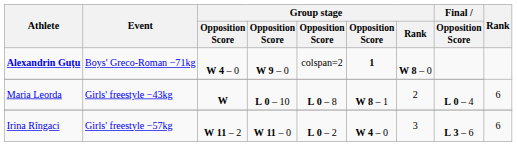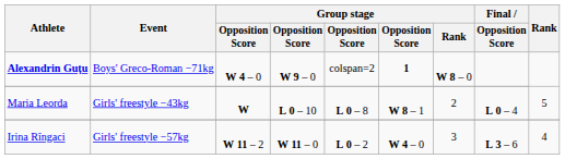Maria Leorda | Rank: 6 -> 5
Irina Rîngaci | Rank: 6 -> 4
